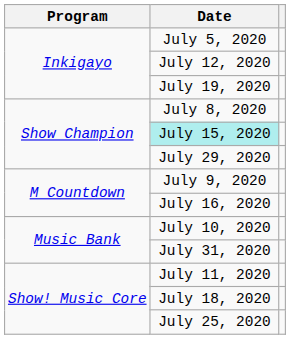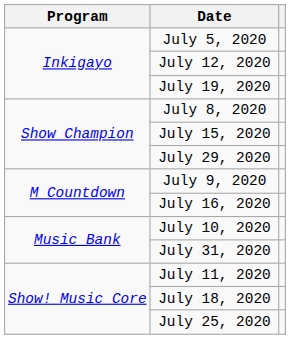July 15, 2020 | Date: paleturquoise background -> no background
